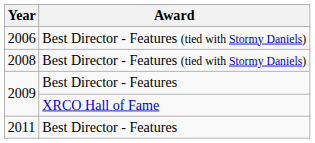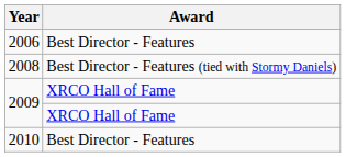row 2 | Award: Best Director - Features (tied with Stormy Daniels) -> Best Director - Features
row 4 | Award: Best Director - Features -> XRCO Hall of Fame
row 6 | Year: 2011 -> 2010
